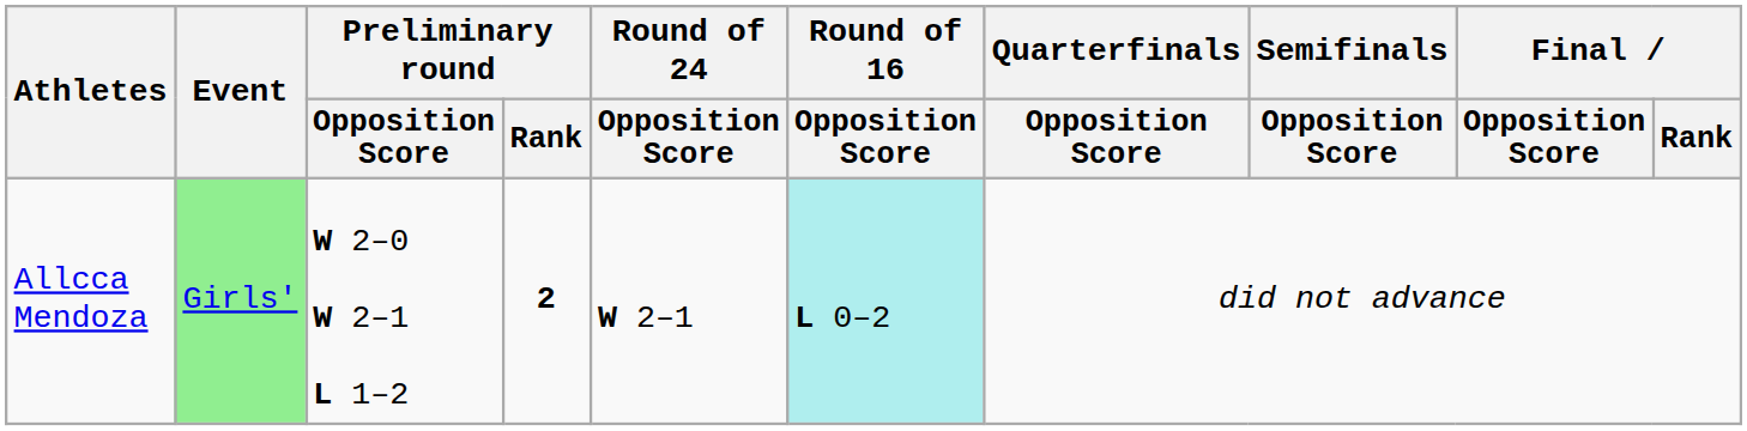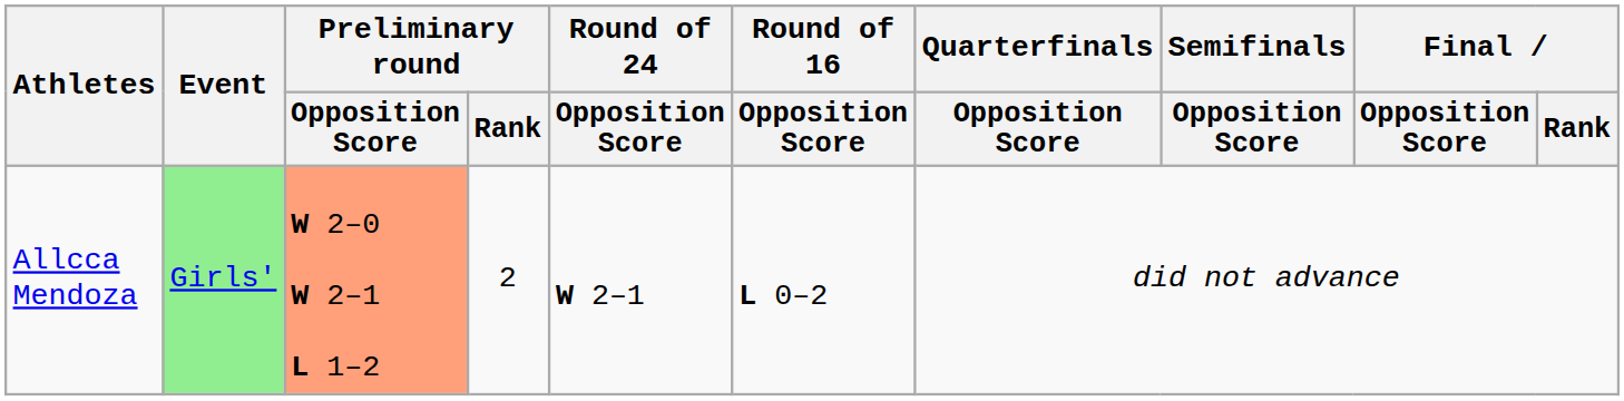Allcca Mendoza | Preliminary round / Opposition Score: no background -> lightsalmon background
Allcca Mendoza | Preliminary round / Rank: bold -> normal
Allcca Mendoza | Round of 16 / Opposition Score: paleturquoise background -> no background
